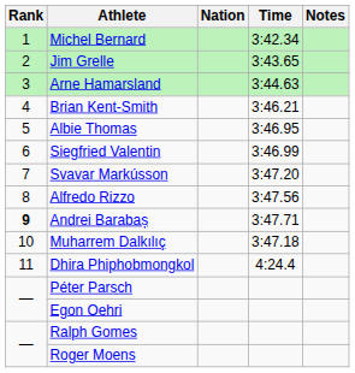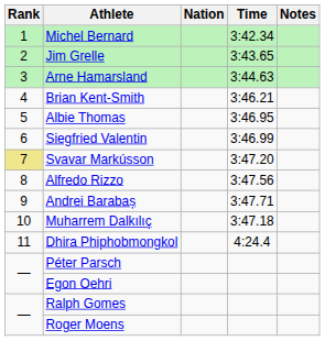Svavar Markússon | Rank: no background -> khaki background
Andrei Barabaș | Rank: bold -> normal
